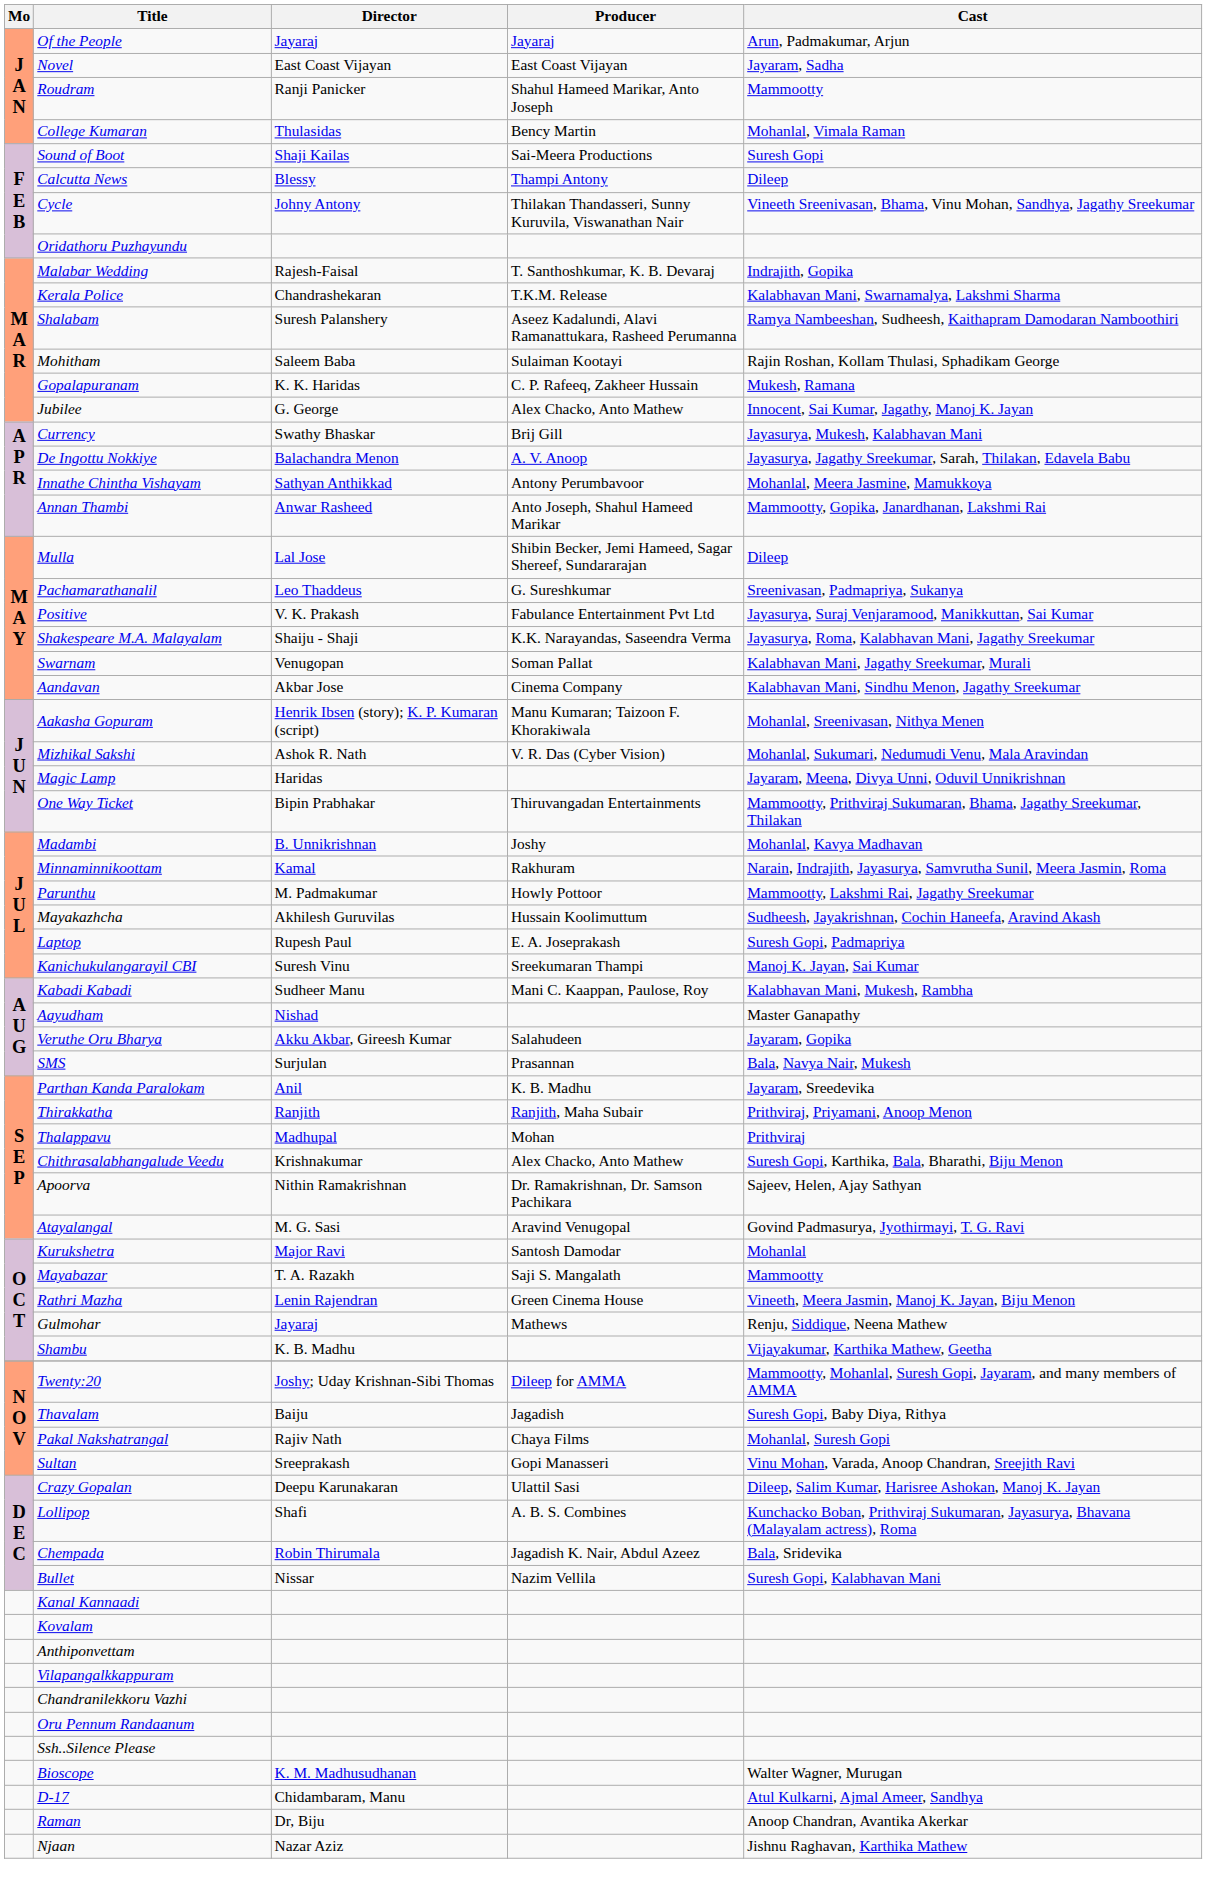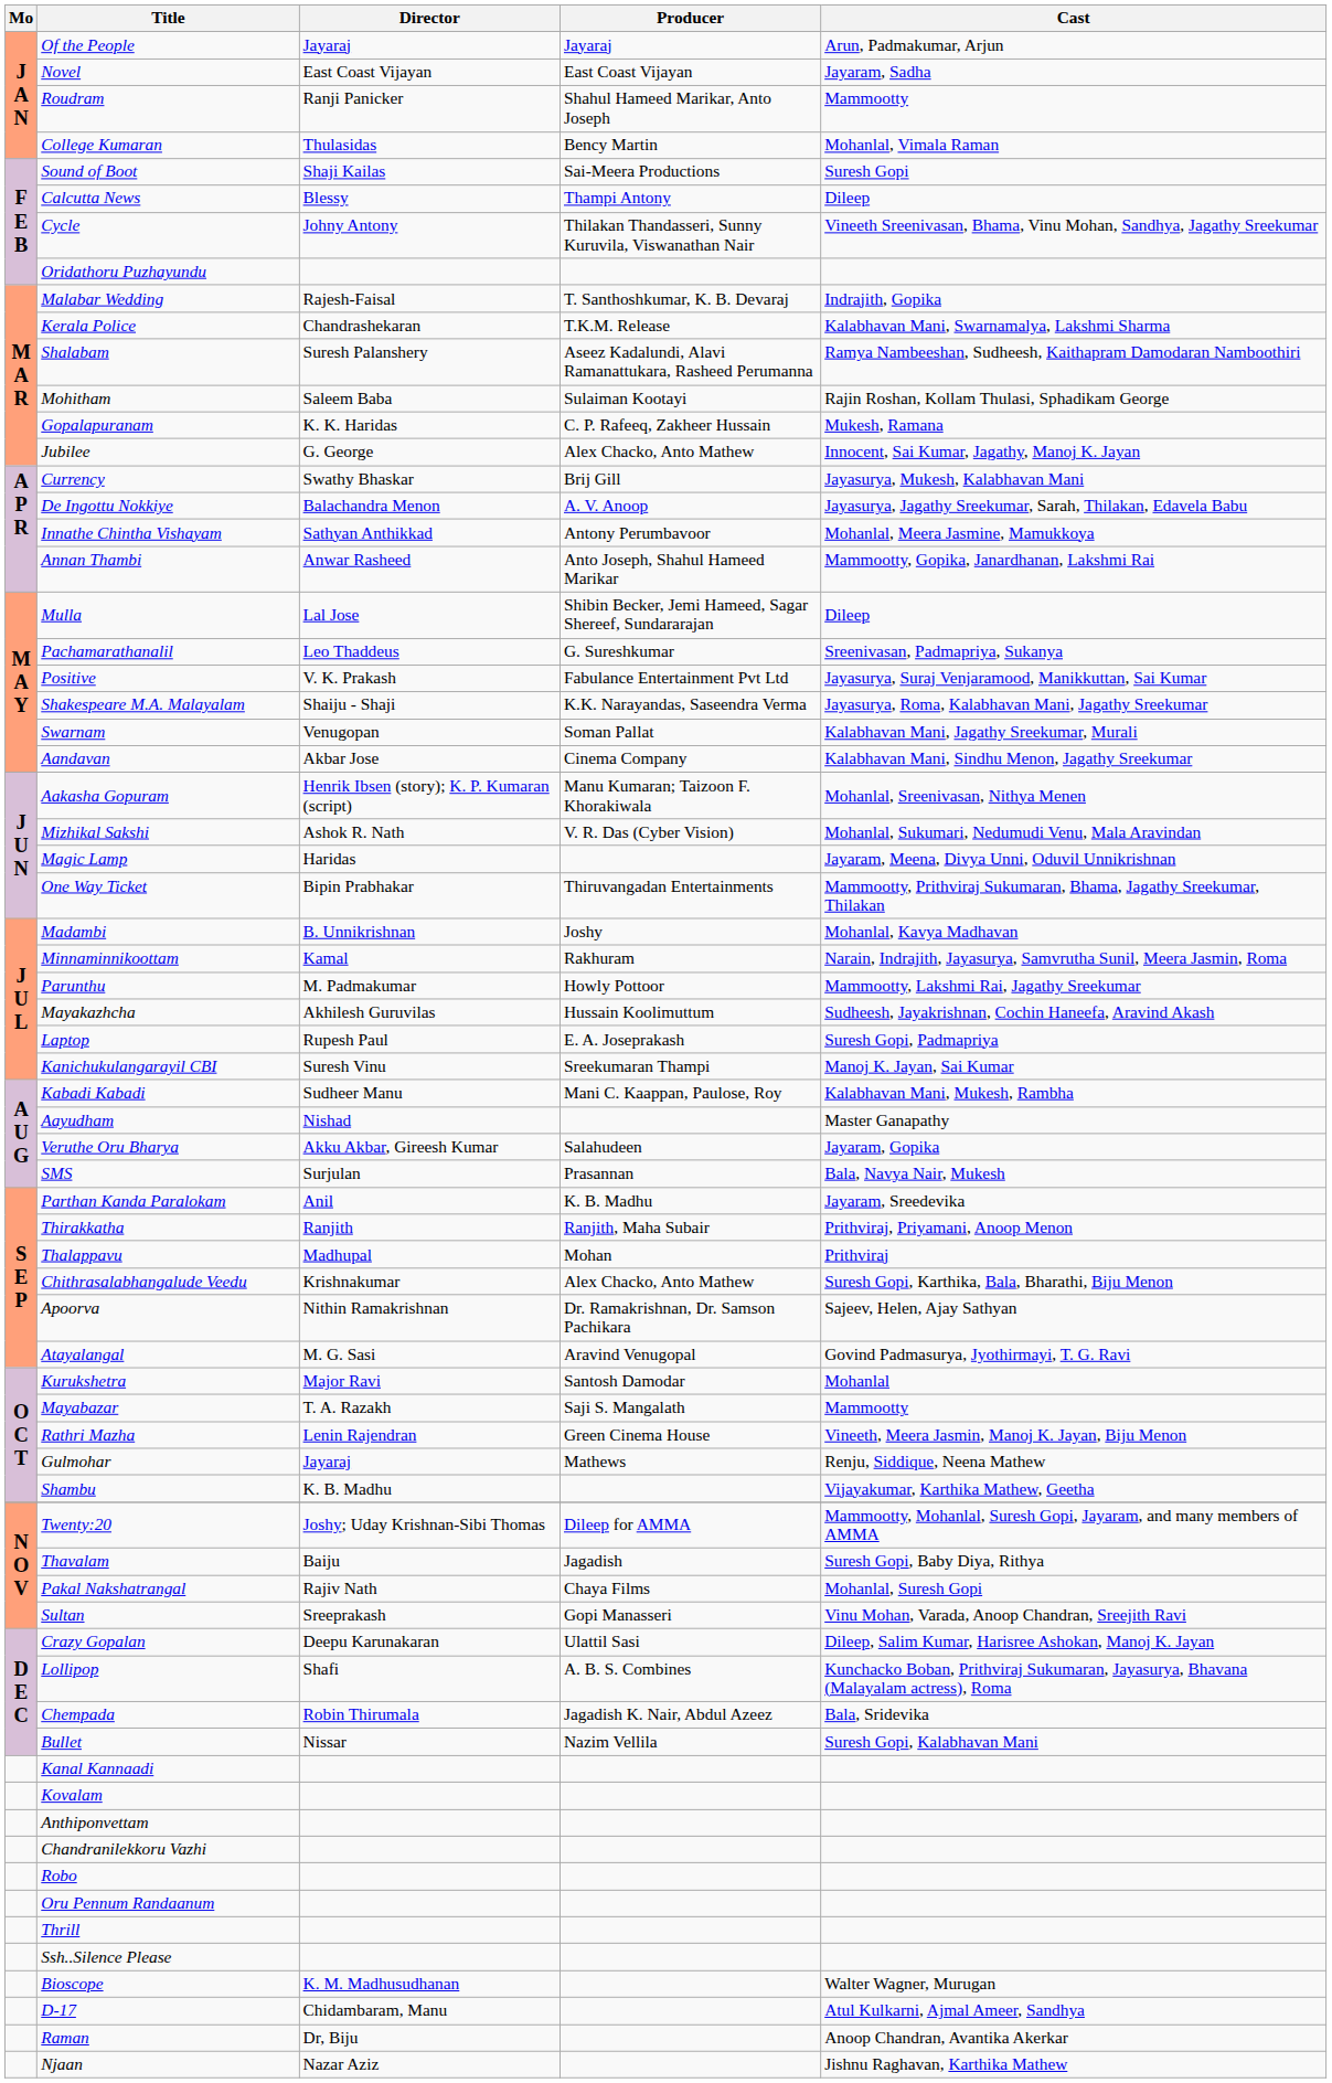- row: Vilapangalkkappuram
+ row: Robo
+ row: Thrill
